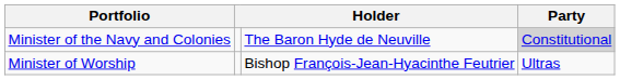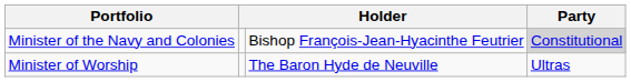Minister of the Navy and Colonies | column 3: The Baron Hyde de Neuville -> Bishop François-Jean-Hyacinthe Feutrier
Minister of Worship | column 3: Bishop François-Jean-Hyacinthe Feutrier -> The Baron Hyde de Neuville
